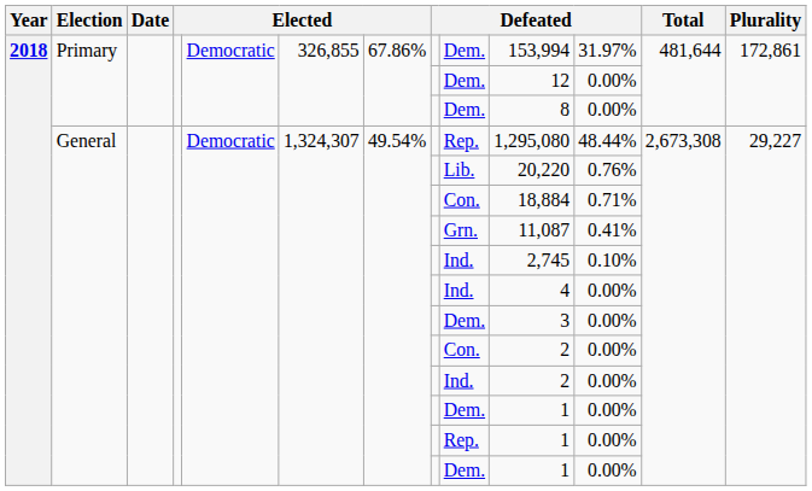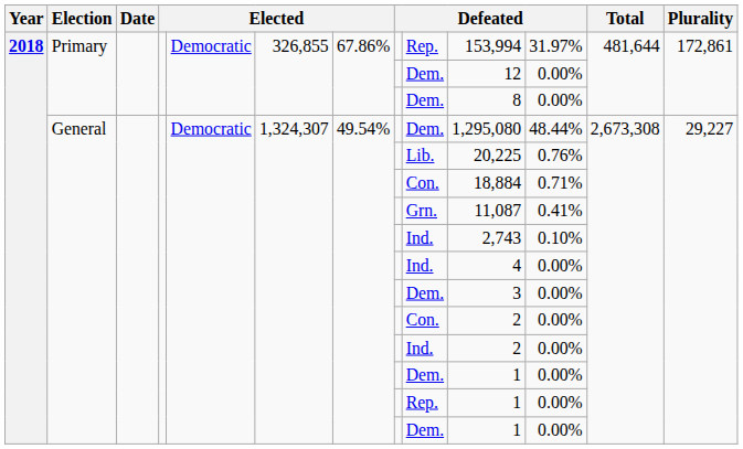row 2 | column 9: Dem. -> Rep.
row 5 | column 9: Rep. -> Dem.
row 6 | column 10: 20,220 -> 20,225
row 9 | column 10: 2,745 -> 2,743
